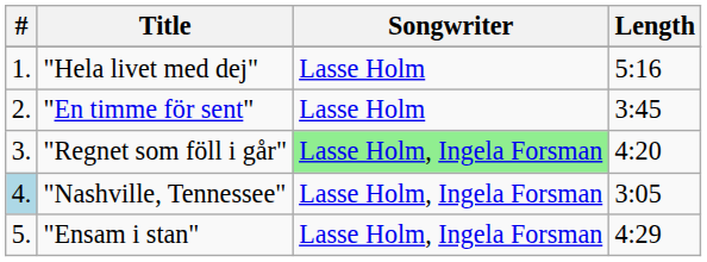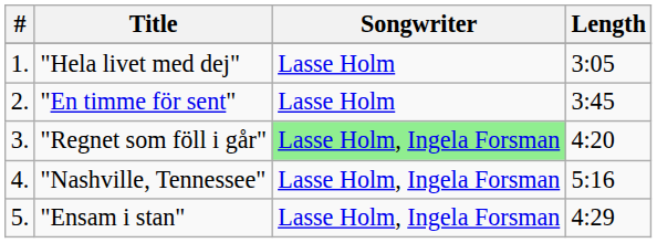"Hela livet med dej" | Length: 5:16 -> 3:05
"Nashville, Tennessee" | #: lightblue background -> no background
"Nashville, Tennessee" | Length: 3:05 -> 5:16
